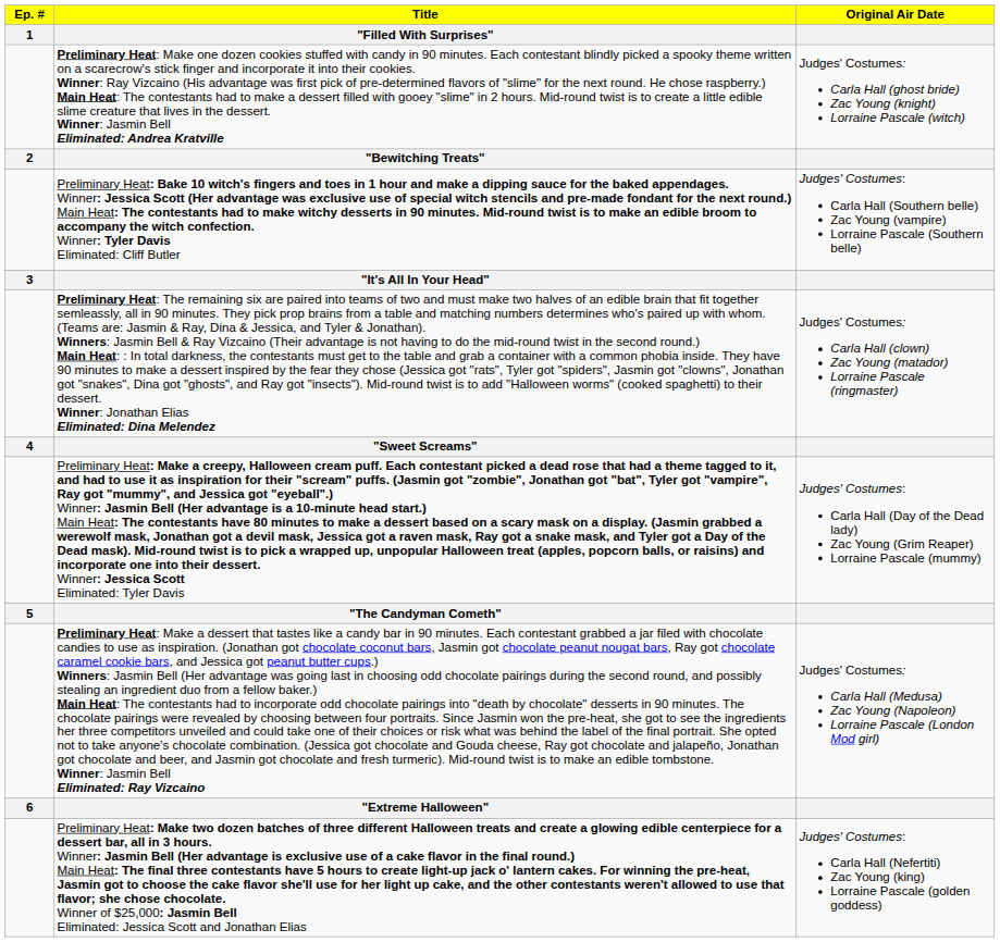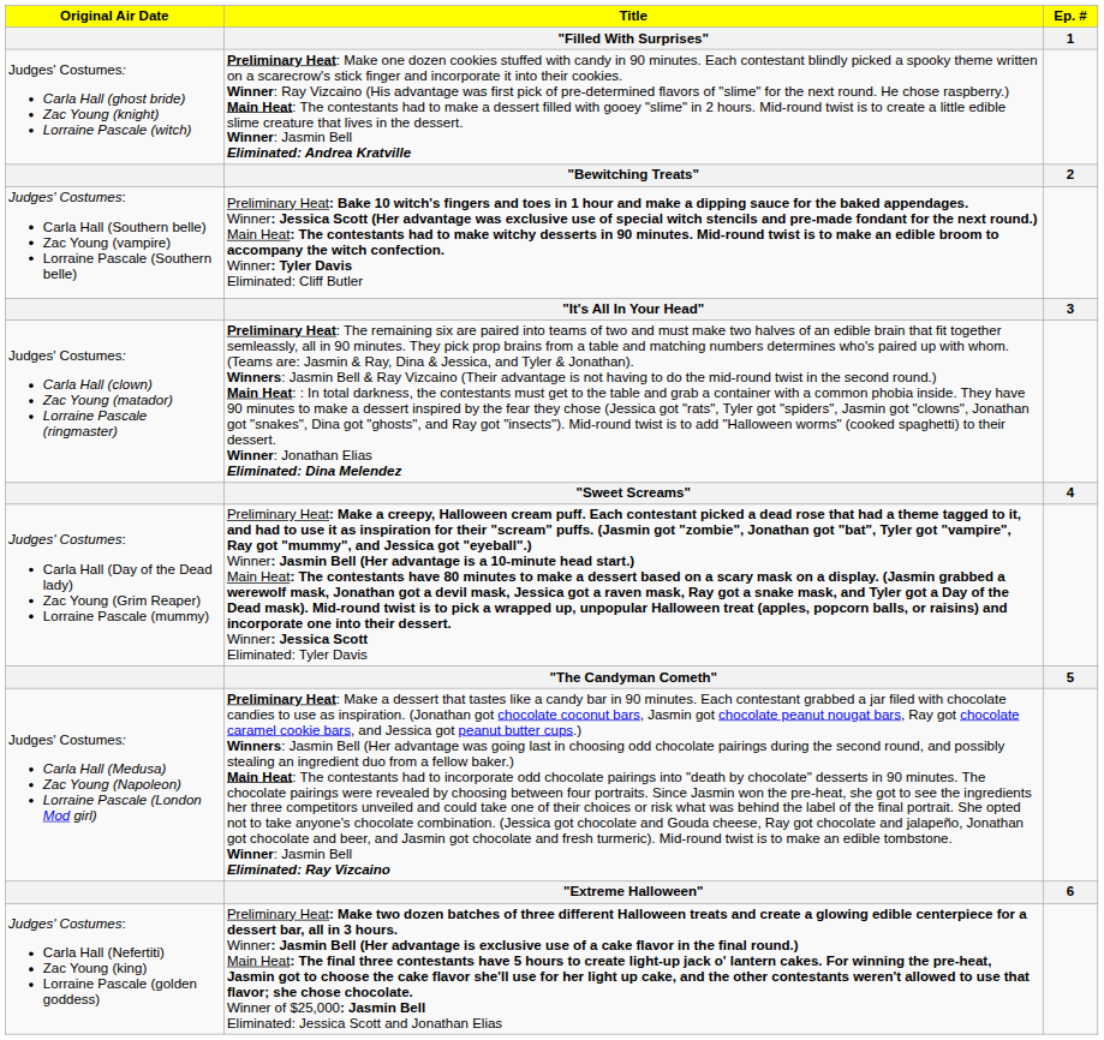columns swapped: Ep. # / 1 <-> Original Air Date
